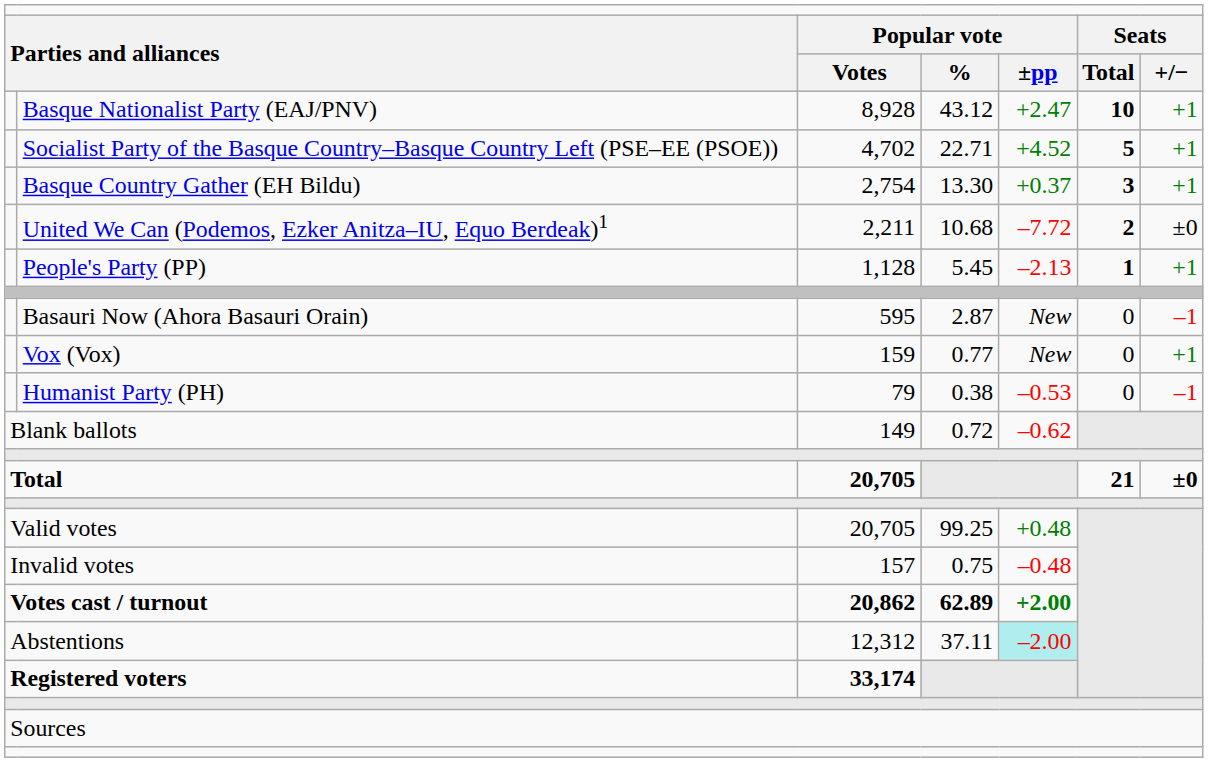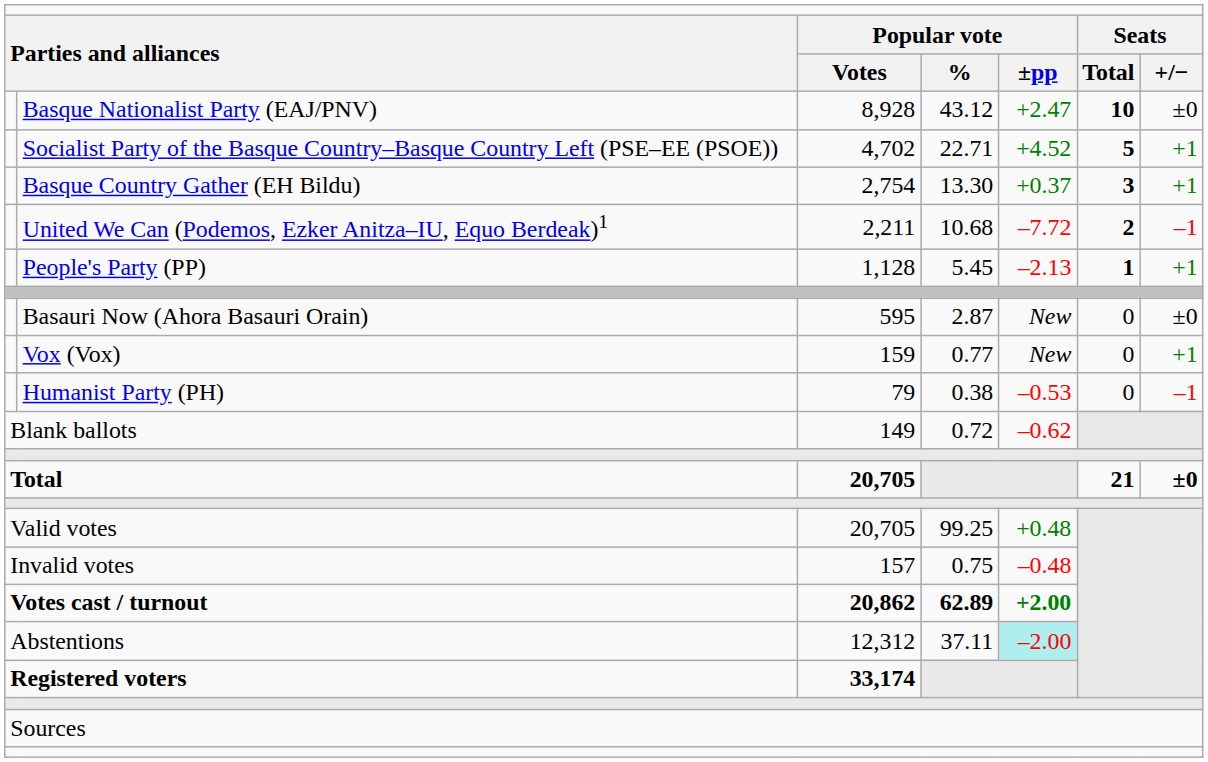Basque Nationalist Party (EAJ/PNV) | column 7: +1 -> ±0
United We Can (Podemos, Ezker Anitza–IU, Equo Berdeak)1 | column 7: ±0 -> –1
Basauri Now (Ahora Basauri Orain) | column 7: –1 -> ±0
